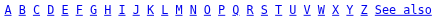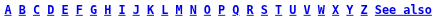row 1 | column 1: normal -> bold
